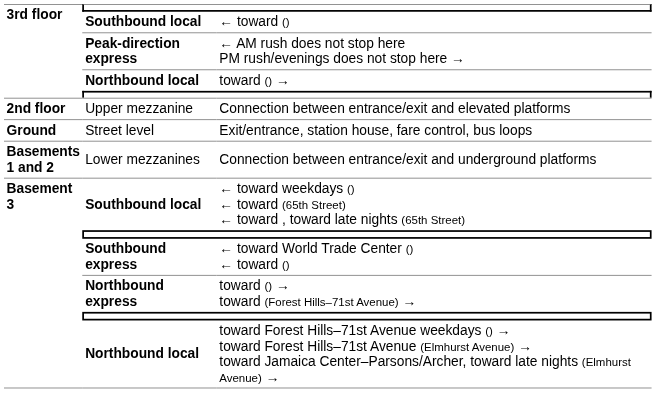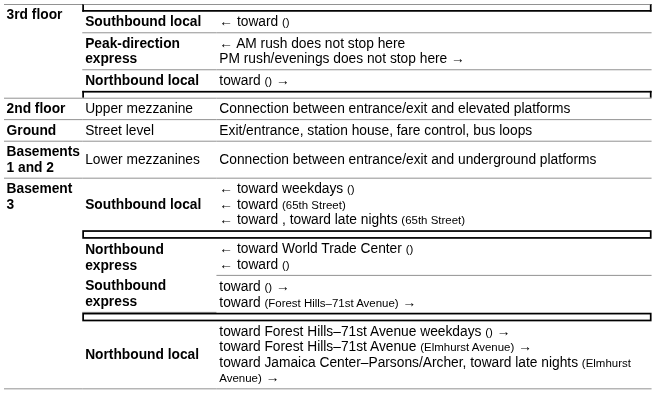← toward World Trade Center () ← toward () | column 2: Southbound express -> Northbound express
toward () → toward (Forest Hills–71st Avenue) → | column 2: Northbound express -> Southbound express
